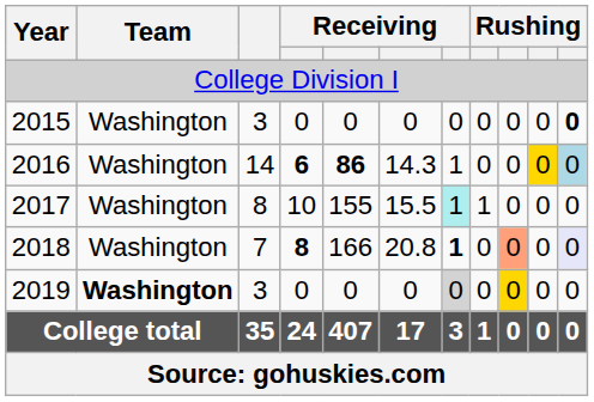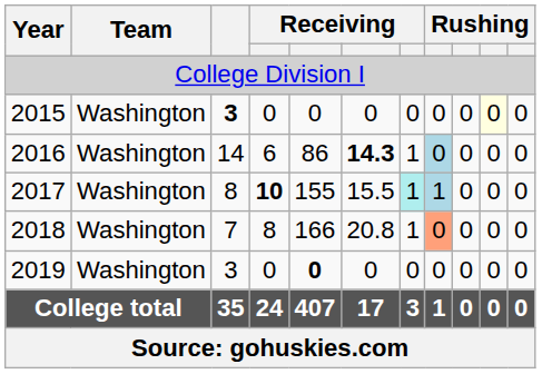2015 | column 3: normal -> bold
2015 | column 10: no background -> lightyellow background
2015 | column 11: bold -> normal
2016 | column 4: bold -> normal
2016 | column 5: bold -> normal
2016 | column 6: normal -> bold
2016 | column 8: no background -> lightblue background
2016 | column 10: gold background -> no background
2016 | column 11: lightblue background -> no background
2017 | column 4: normal -> bold
2017 | column 8: no background -> lightblue background
2018 | column 4: bold -> normal
2018 | column 7: bold -> normal
2018 | column 8: no background -> lightsalmon background
2018 | column 9: lightsalmon background -> no background
2018 | column 11: lavender background -> no background
2019 | Team: bold -> normal
2019 | column 5: normal -> bold
2019 | column 7: lightgrey background -> no background
2019 | column 9: gold background -> no background
